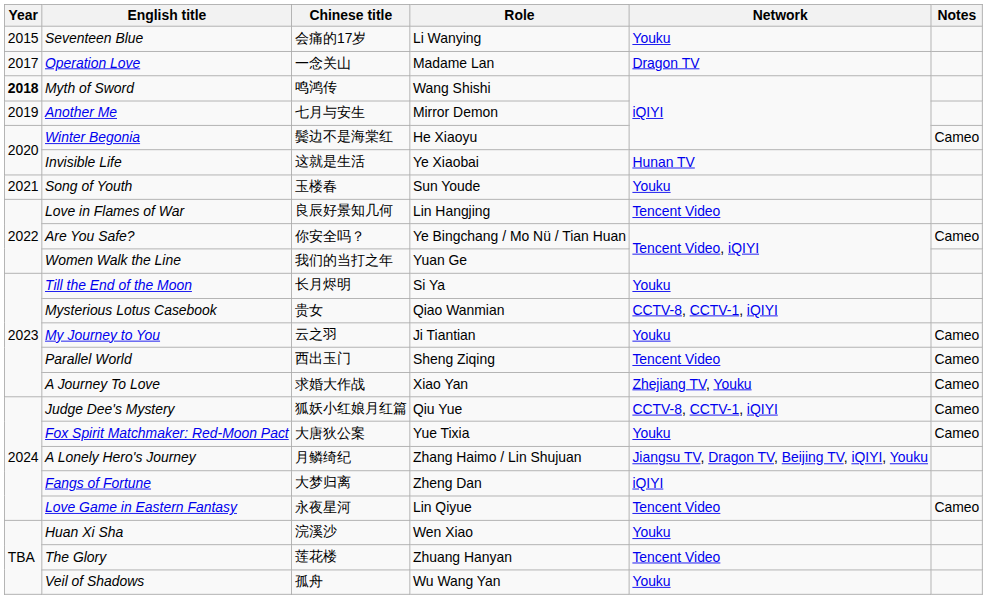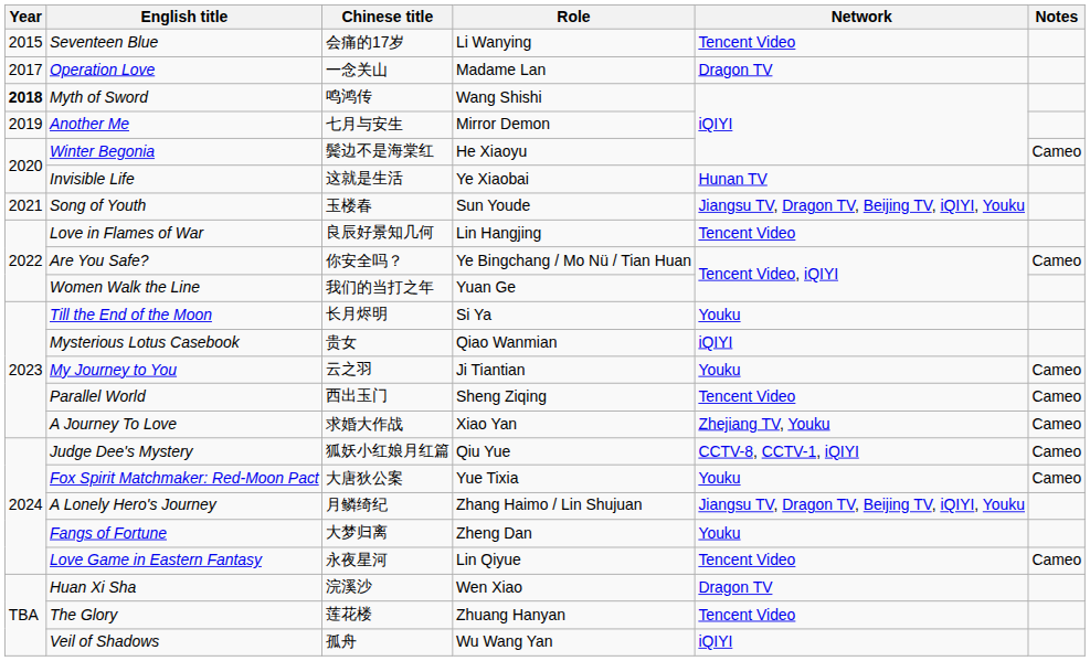Seventeen Blue | Network: Youku -> Tencent Video
Song of Youth | Network: Youku -> Jiangsu TV, Dragon TV, Beijing TV, iQIYI, Youku
Mysterious Lotus Casebook | Network: CCTV-8, CCTV-1, iQIYI -> iQIYI
Fangs of Fortune | Network: iQIYI -> Youku
Huan Xi Sha | Network: Youku -> Dragon TV
Veil of Shadows | Network: Youku -> iQIYI
